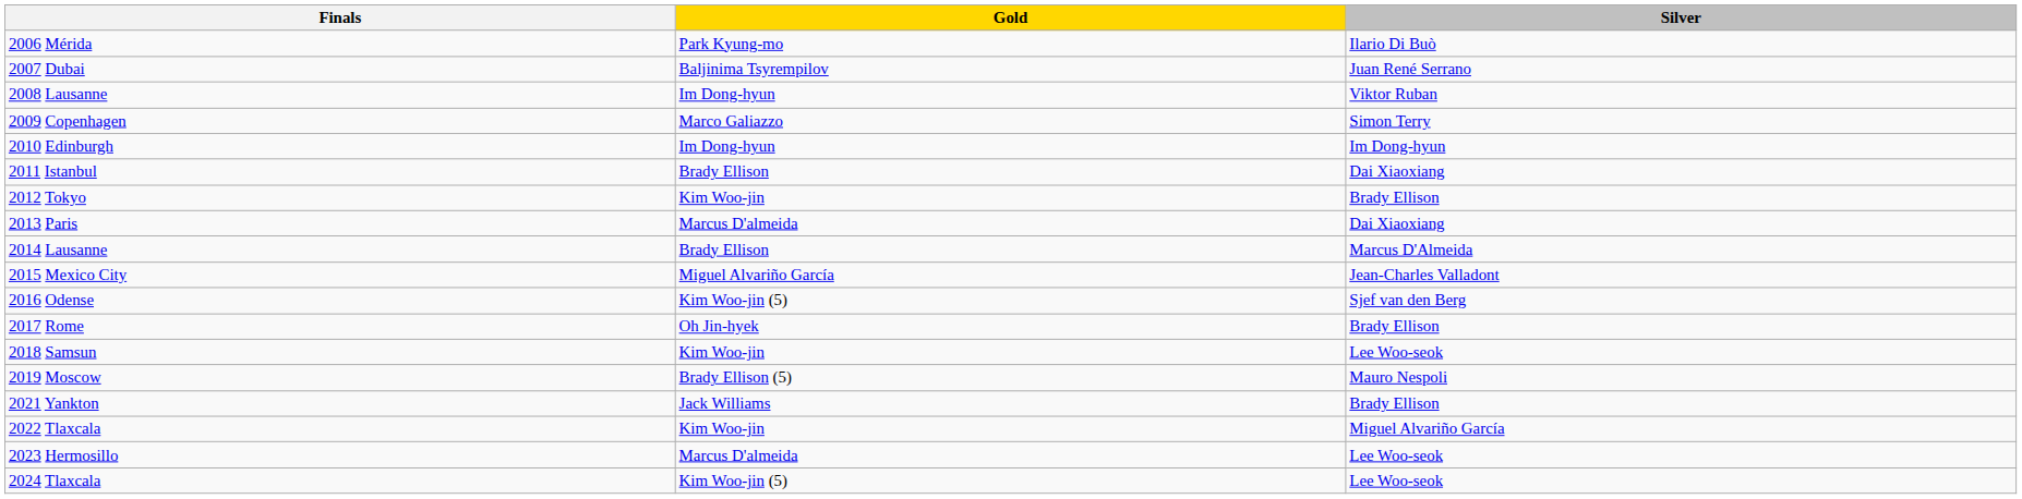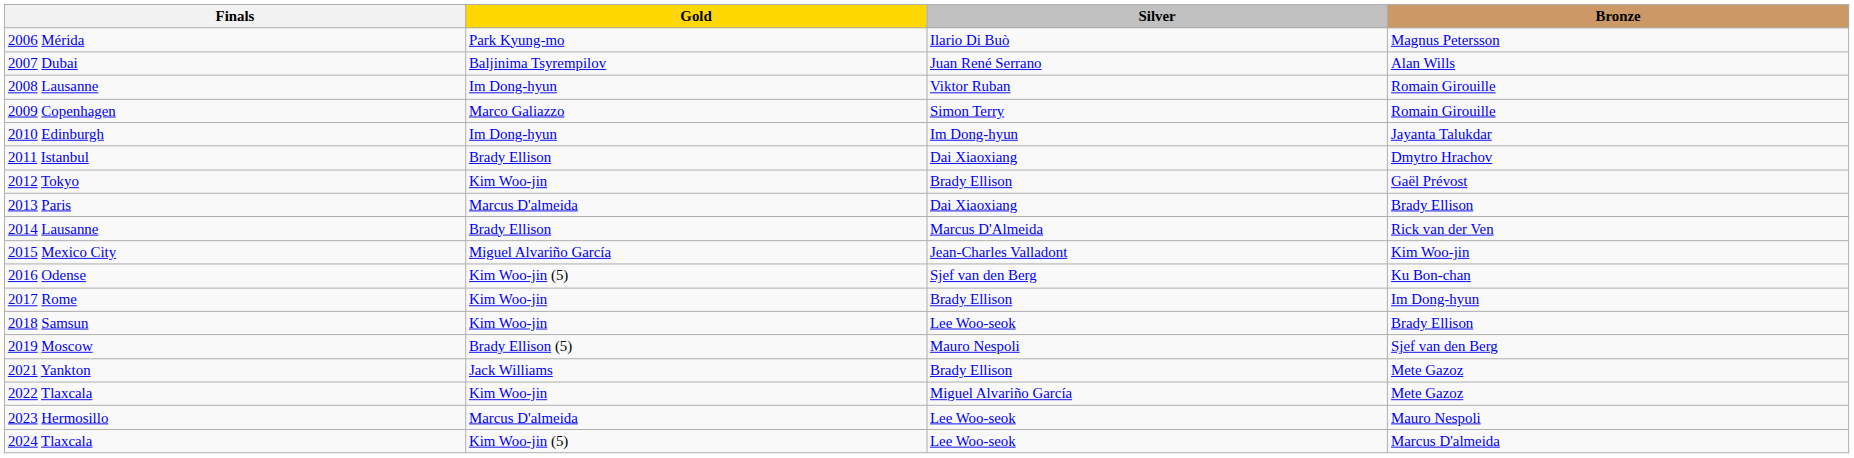+ column: Bronze | Magnus Petersson | Alan Wills | Romain Girouille | Romain Girouille | Jayanta Talukdar | Dmytro Hrachov | Gaël Prévost | Brady Ellison | Rick van der Ven | Kim Woo-jin | Ku Bon-chan | Im Dong-hyun | Brady Ellison | Sjef van den Berg | Mete Gazoz | Mete Gazoz | Mauro Nespoli | Marcus D'almeida
2017 Rome | Gold: Oh Jin-hyek -> Kim Woo-jin
